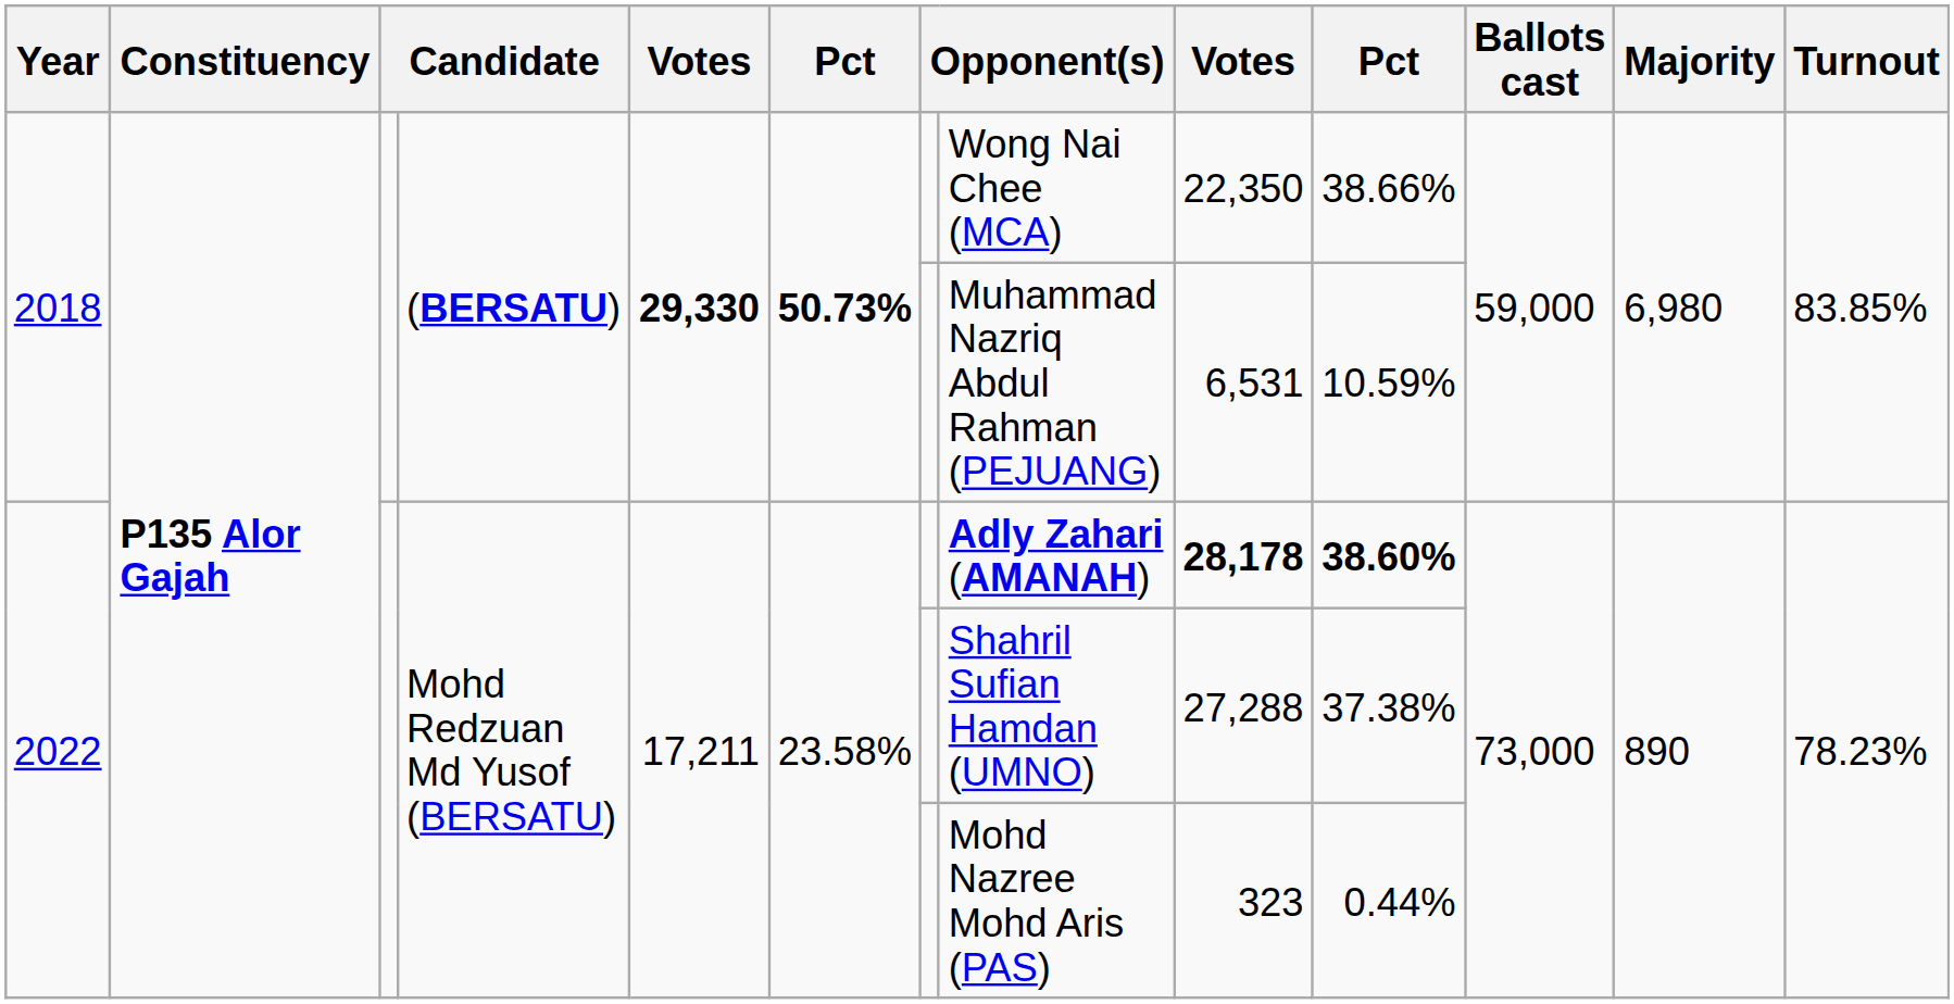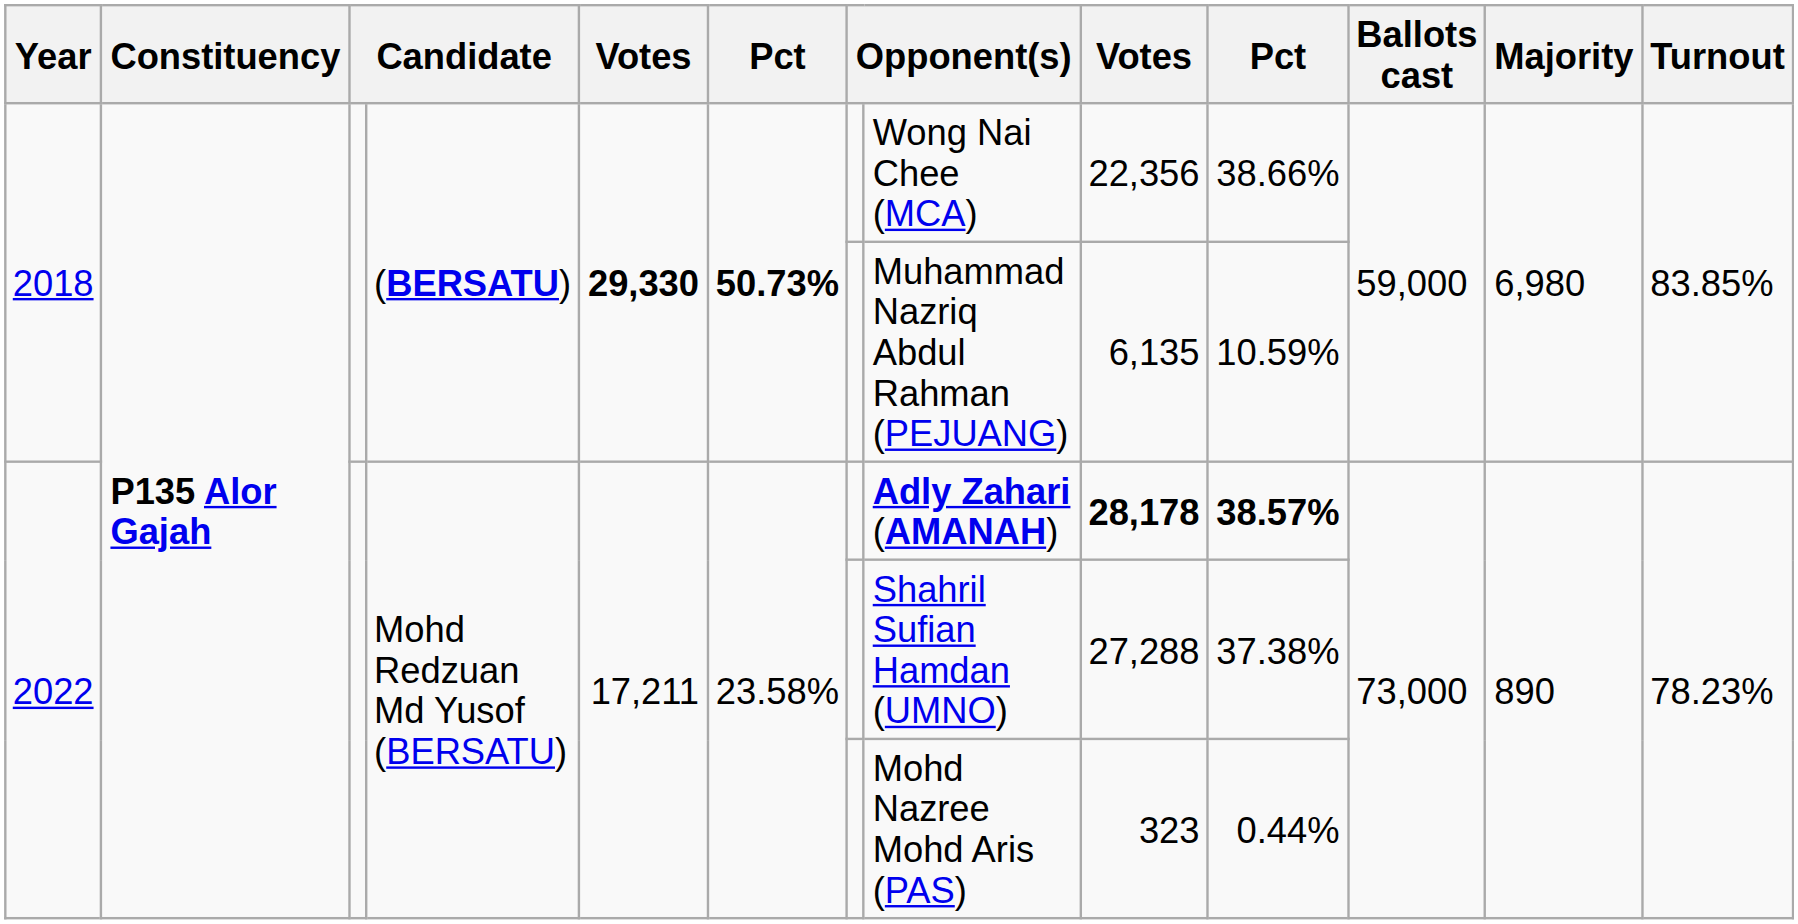row 2 | column 9: 22,350 -> 22,356
row 3 | column 9: 6,531 -> 6,135
row 4 | column 10: 38.60% -> 38.57%
